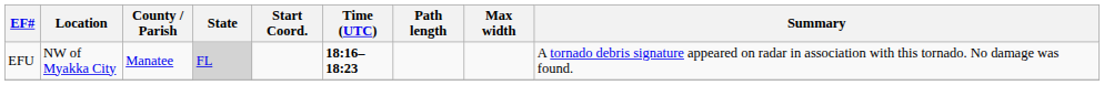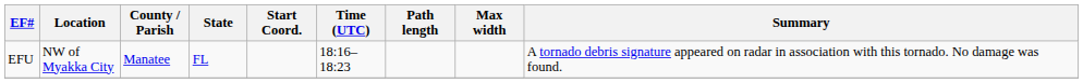EFU | State: lightgrey background -> no background
EFU | Time (UTC): bold -> normal
